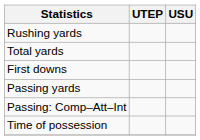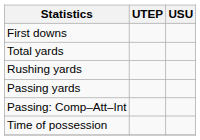rows swapped: First downs <-> Rushing yards
